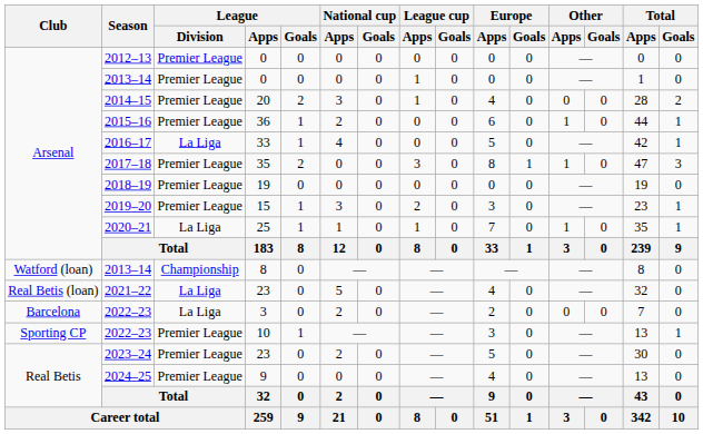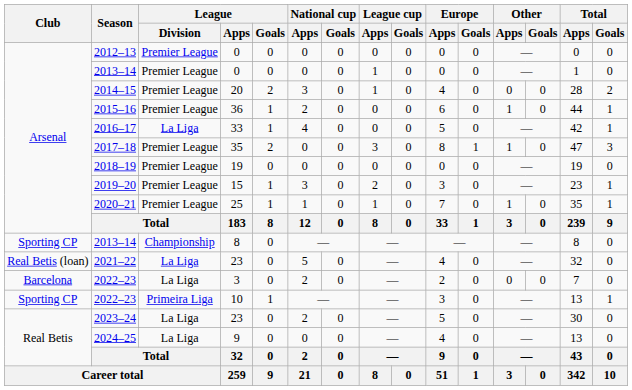2020–21 | League / Division: La Liga -> Premier League
2013–14 / 8 | Club: Watford (loan) -> Sporting CP
2022–23 / 10 | League / Division: Premier League -> Primeira Liga
2023–24 | League / Division: Premier League -> La Liga
2024–25 | League / Division: Premier League -> La Liga
